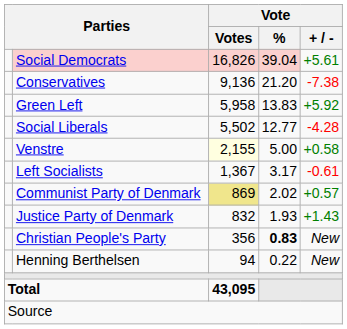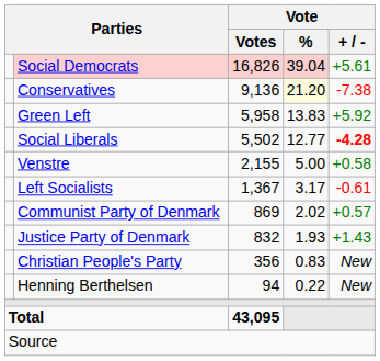Conservatives | Vote / %: no background -> lightyellow background
Social Liberals | Vote / + / -: normal -> bold
Venstre | Vote / Votes: lightyellow background -> no background
Communist Party of Denmark | Vote / Votes: khaki background -> no background
Christian People's Party | Vote / %: bold -> normal
